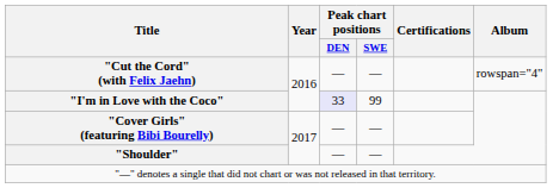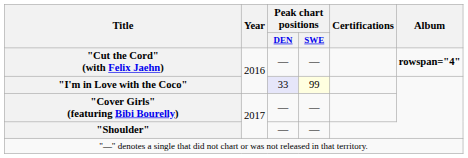"Cut the Cord" (with Felix Jaehn) | Album: normal -> bold
"I'm in Love with the Coco" | Peak chart positions / SWE: no background -> lightyellow background
